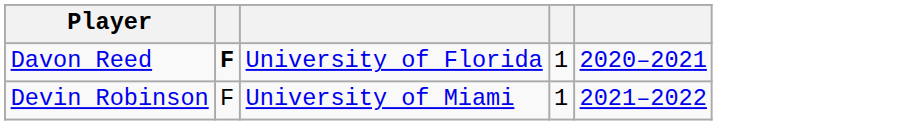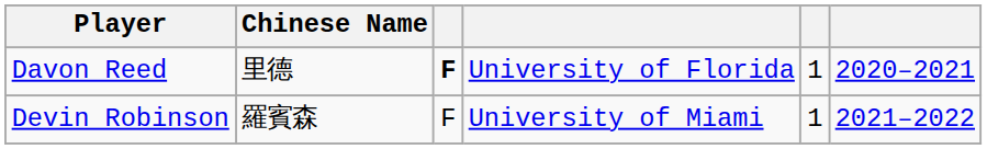+ column: Chinese Name | 里德 | 羅賓森
